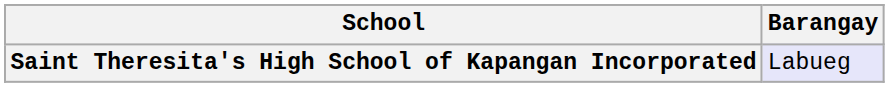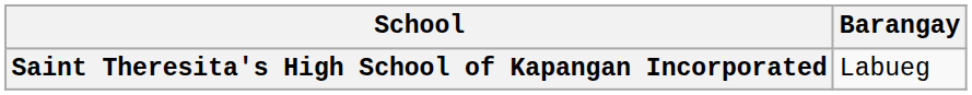Saint Theresita's High School of Kapangan Incorporated | Barangay: lavender background -> no background
